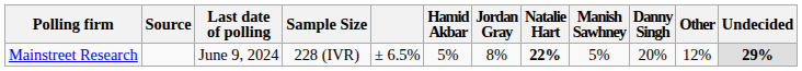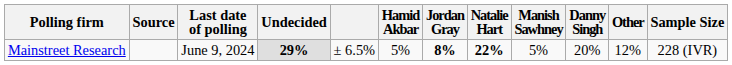columns swapped: Sample Size <-> Undecided
Mainstreet Research | Jordan Gray: normal -> bold
